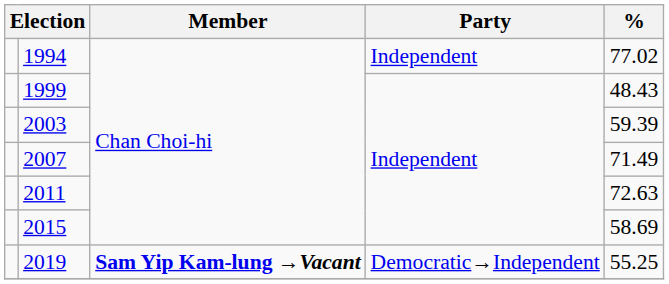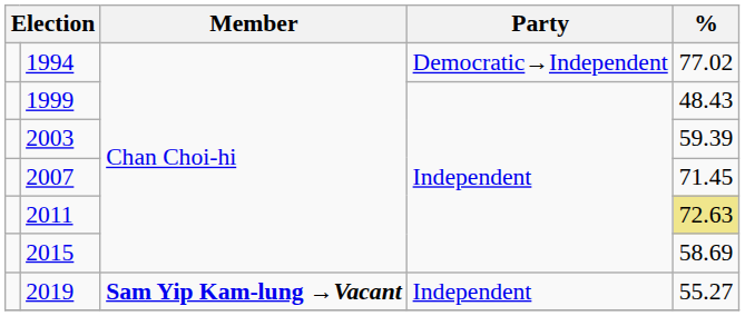1994 | Party: Independent -> Democratic→Independent
2007 | %: 71.49 -> 71.45
2011 | %: no background -> khaki background
2019 | Party: Democratic→Independent -> Independent
2019 | %: 55.25 -> 55.27
